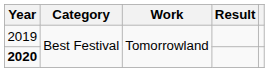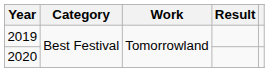2020 | Year: bold -> normal
